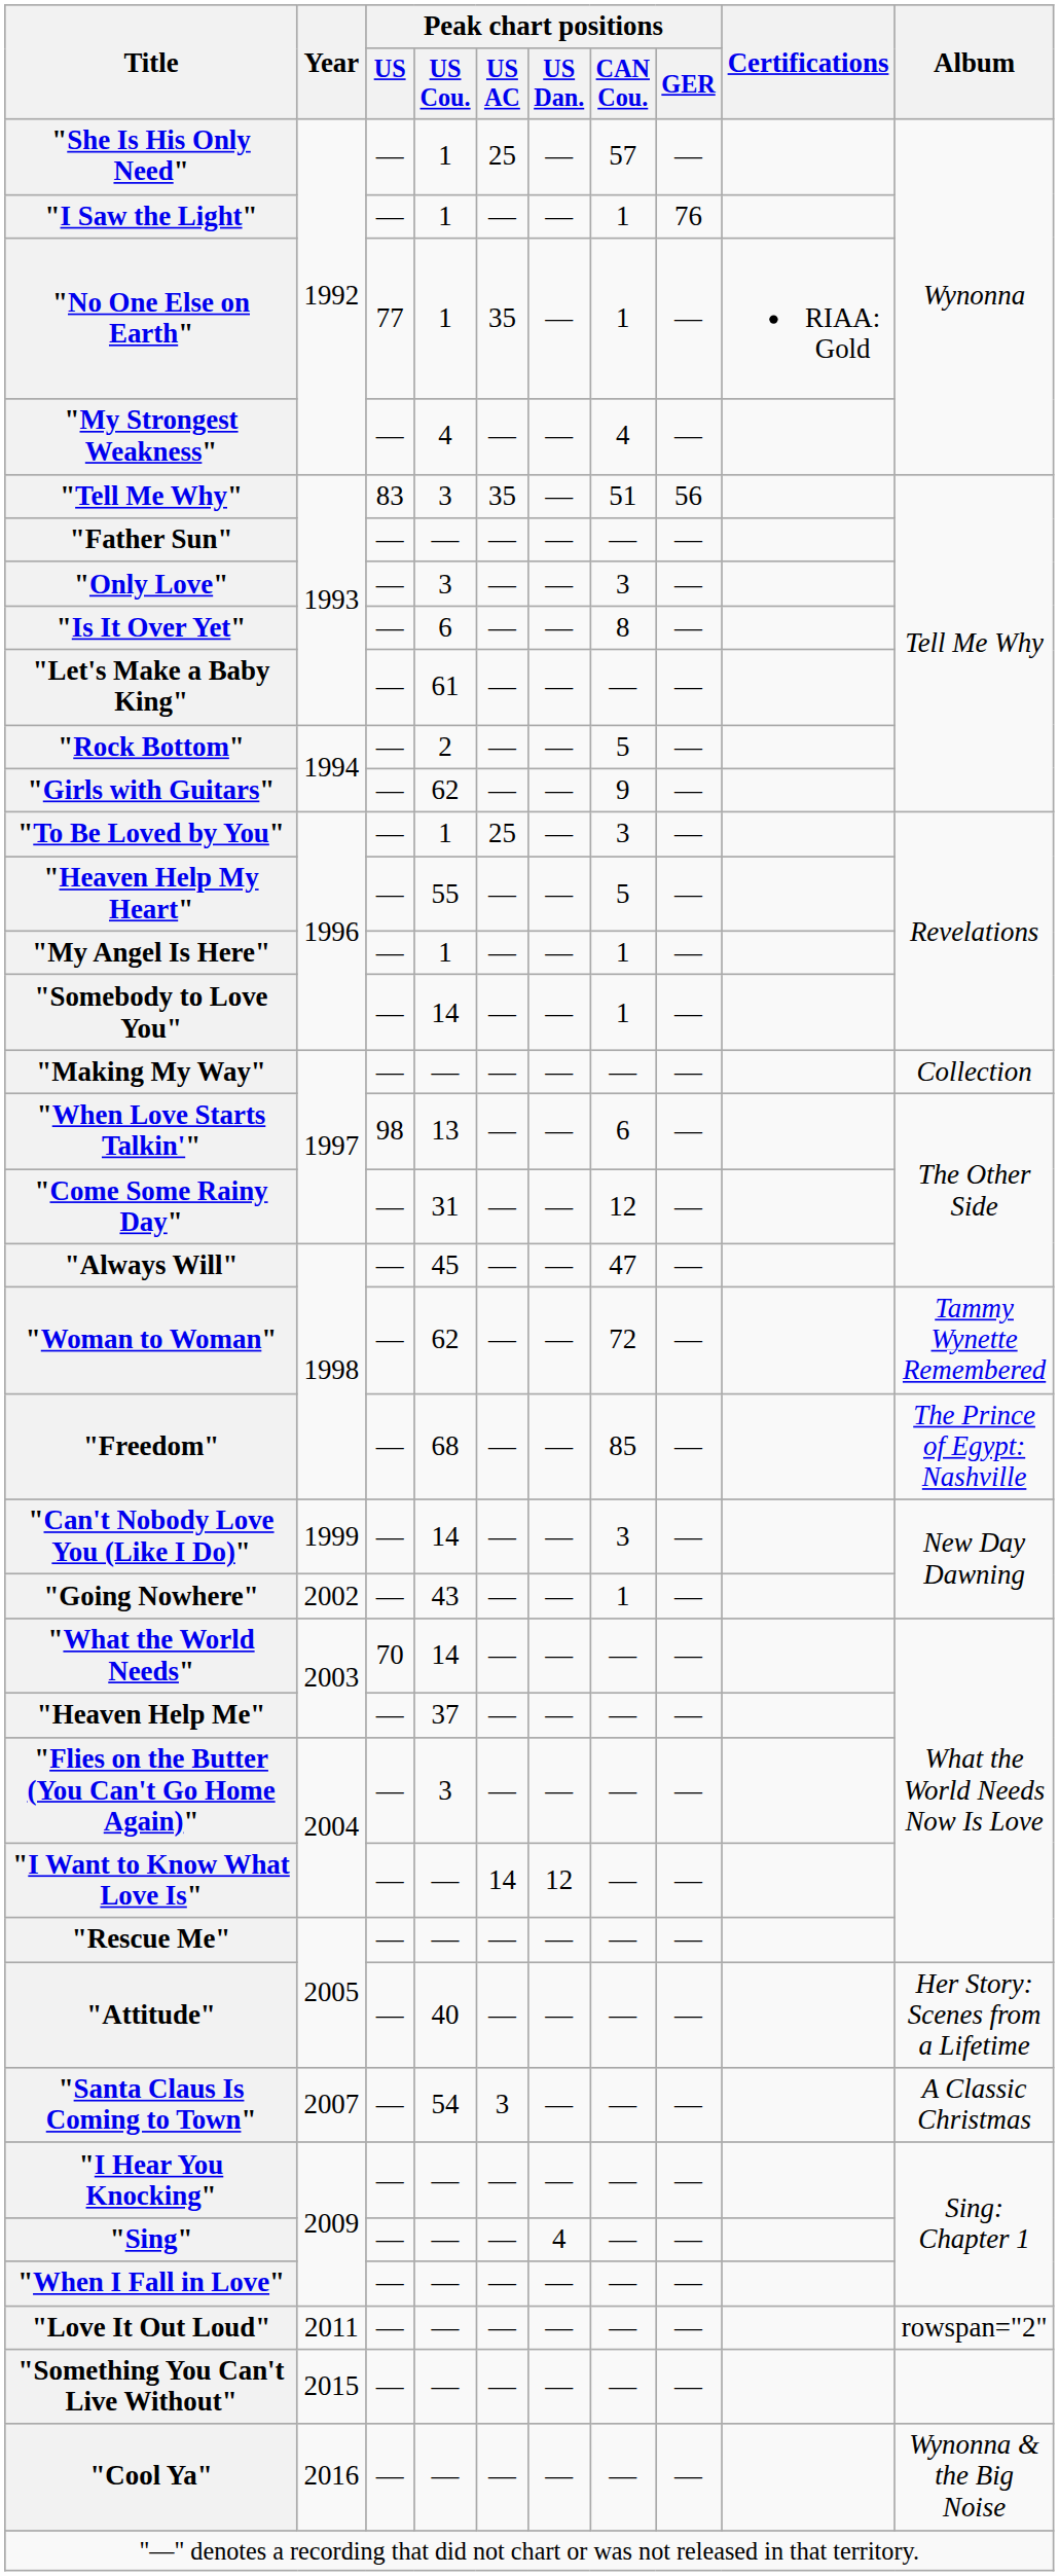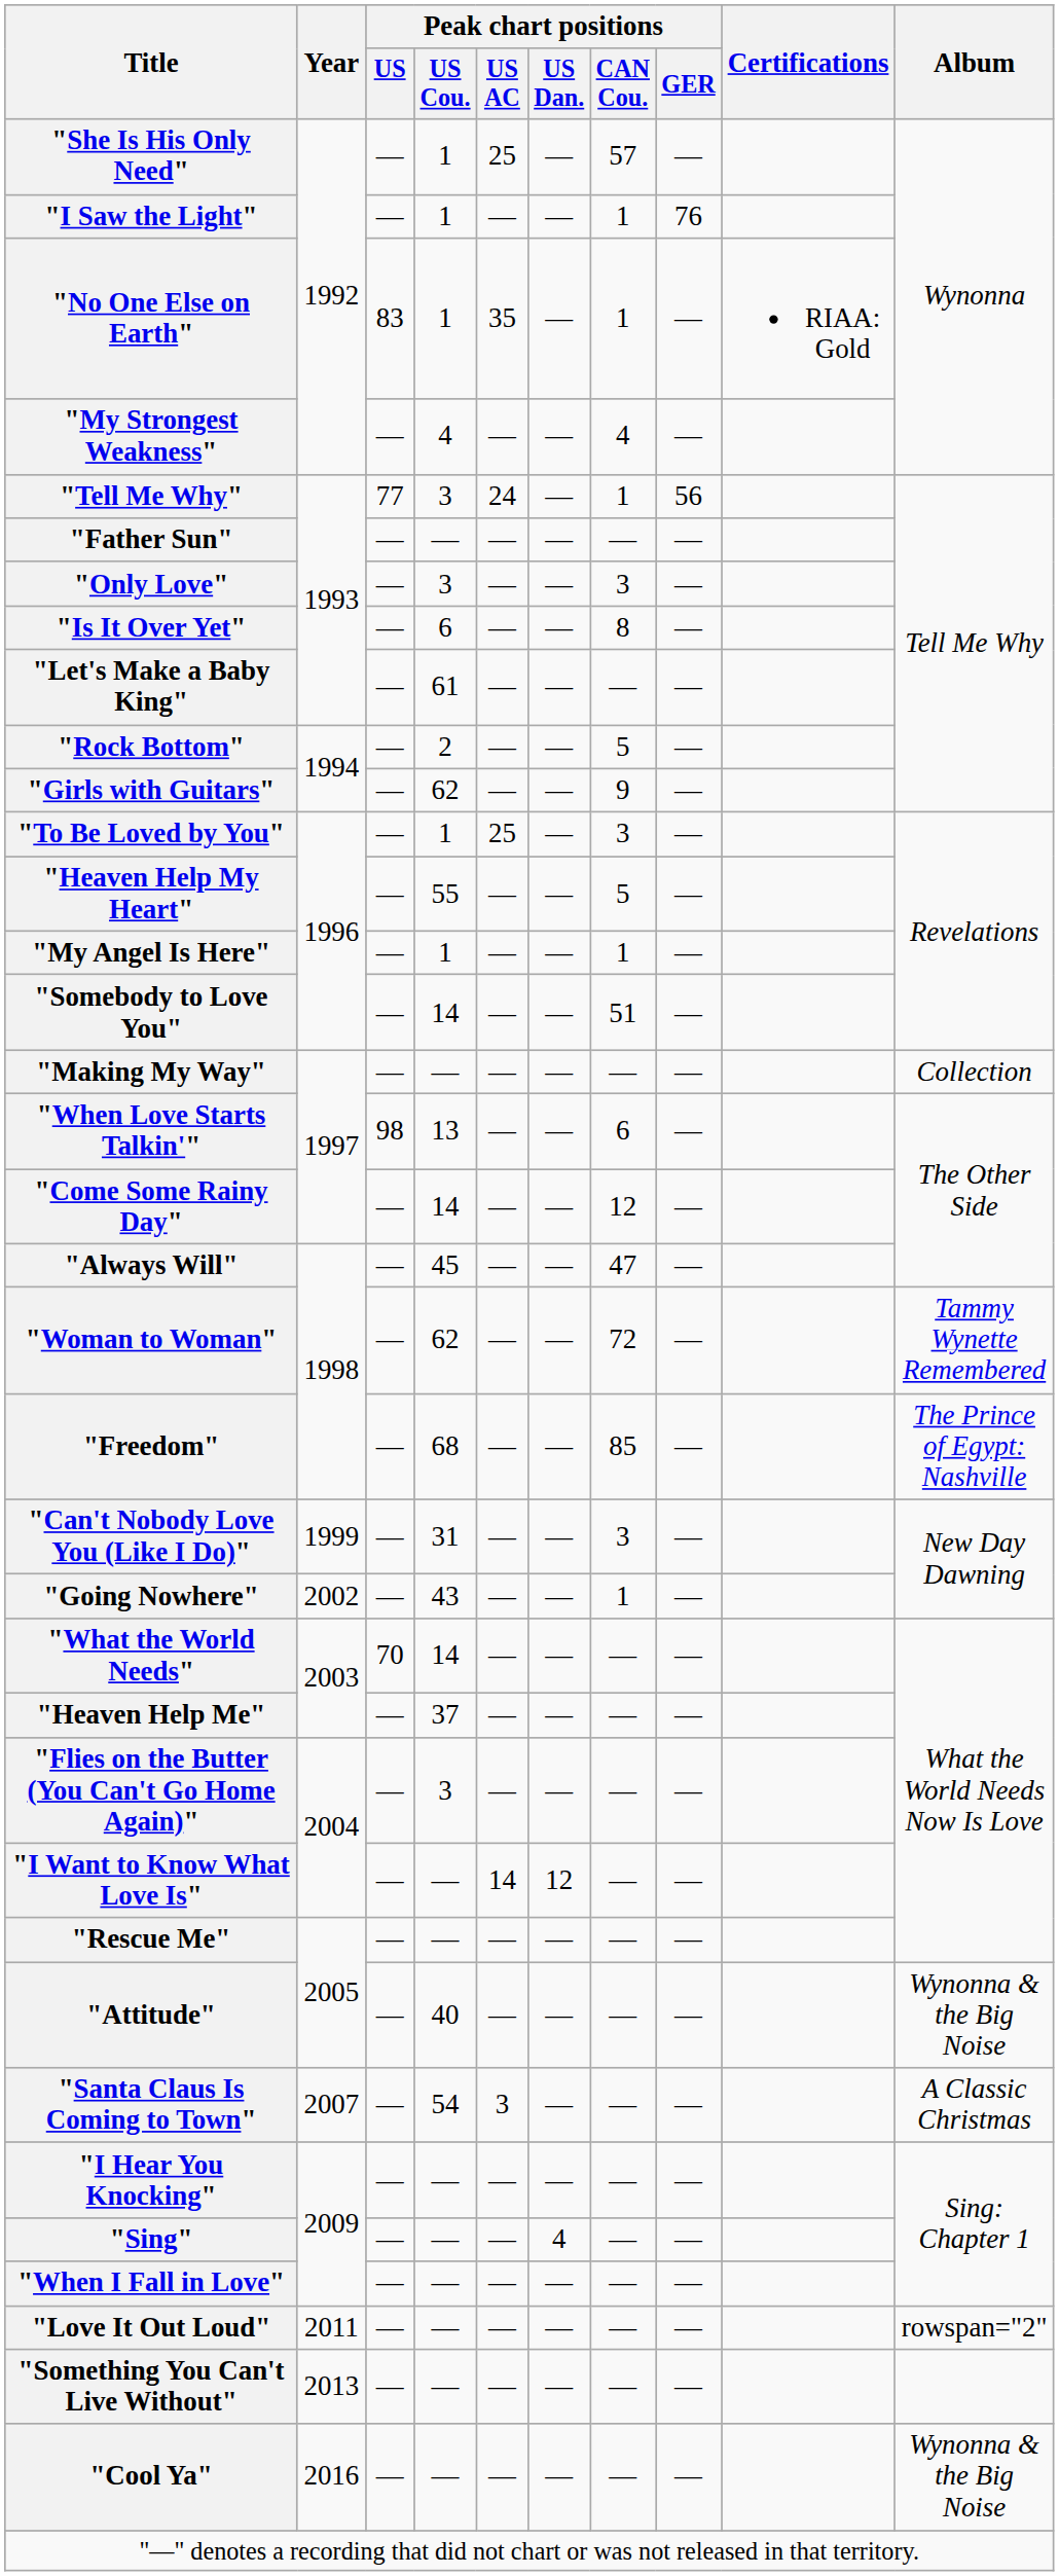"No One Else on Earth" | Peak chart positions / US: 77 -> 83
"Tell Me Why" | Peak chart positions / US: 83 -> 77
"Tell Me Why" | Peak chart positions / US AC: 35 -> 24
"Tell Me Why" | Peak chart positions / CAN Cou.: 51 -> 1
"Somebody to Love You" | Peak chart positions / CAN Cou.: 1 -> 51
"Come Some Rainy Day" | Peak chart positions / US Cou.: 31 -> 14
"Can't Nobody Love You (Like I Do)" | Peak chart positions / US Cou.: 14 -> 31
"Attitude" | Album: Her Story: Scenes from a Lifetime -> Wynonna & the Big Noise
"Something You Can't Live Without" | Year: 2015 -> 2013
